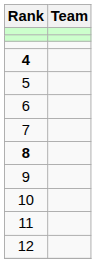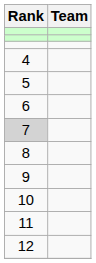row 5 | Rank: bold -> normal
row 8 | Rank: no background -> lightgrey background
row 9 | Rank: bold -> normal
